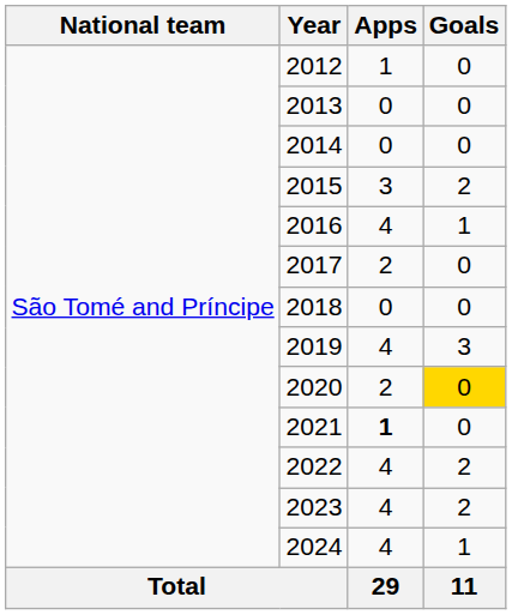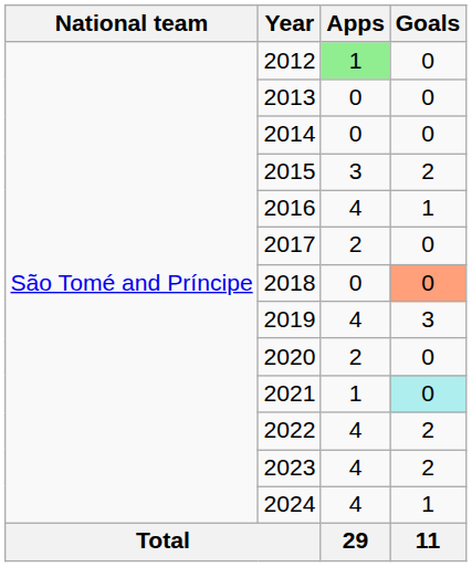2012 | Apps: no background -> lightgreen background
2018 | Goals: no background -> lightsalmon background
2020 | Goals: gold background -> no background
2021 | Apps: bold -> normal
2021 | Goals: no background -> paleturquoise background
